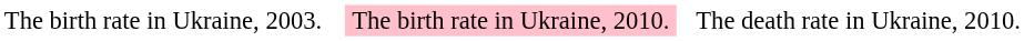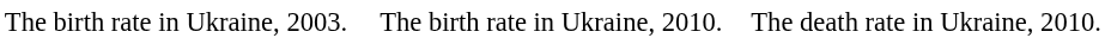The birth rate in Ukraine, 2003. | column 2: pink background -> no background
